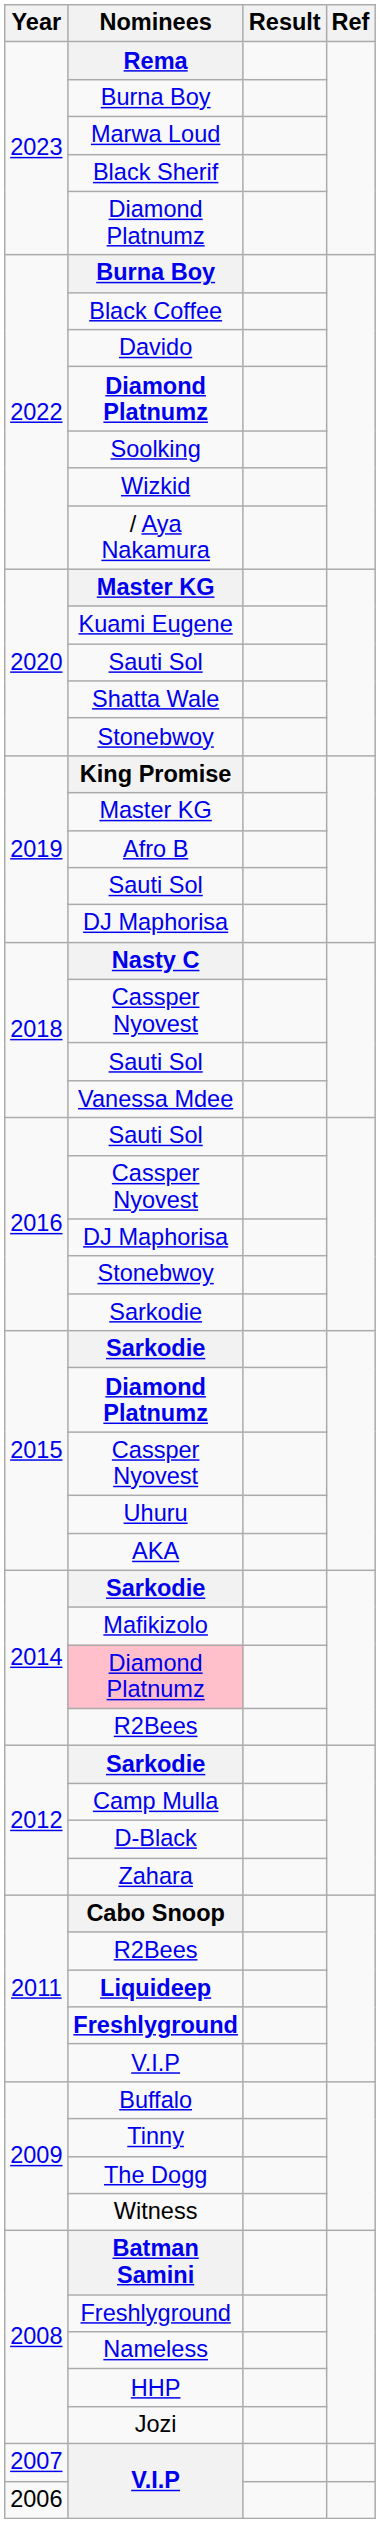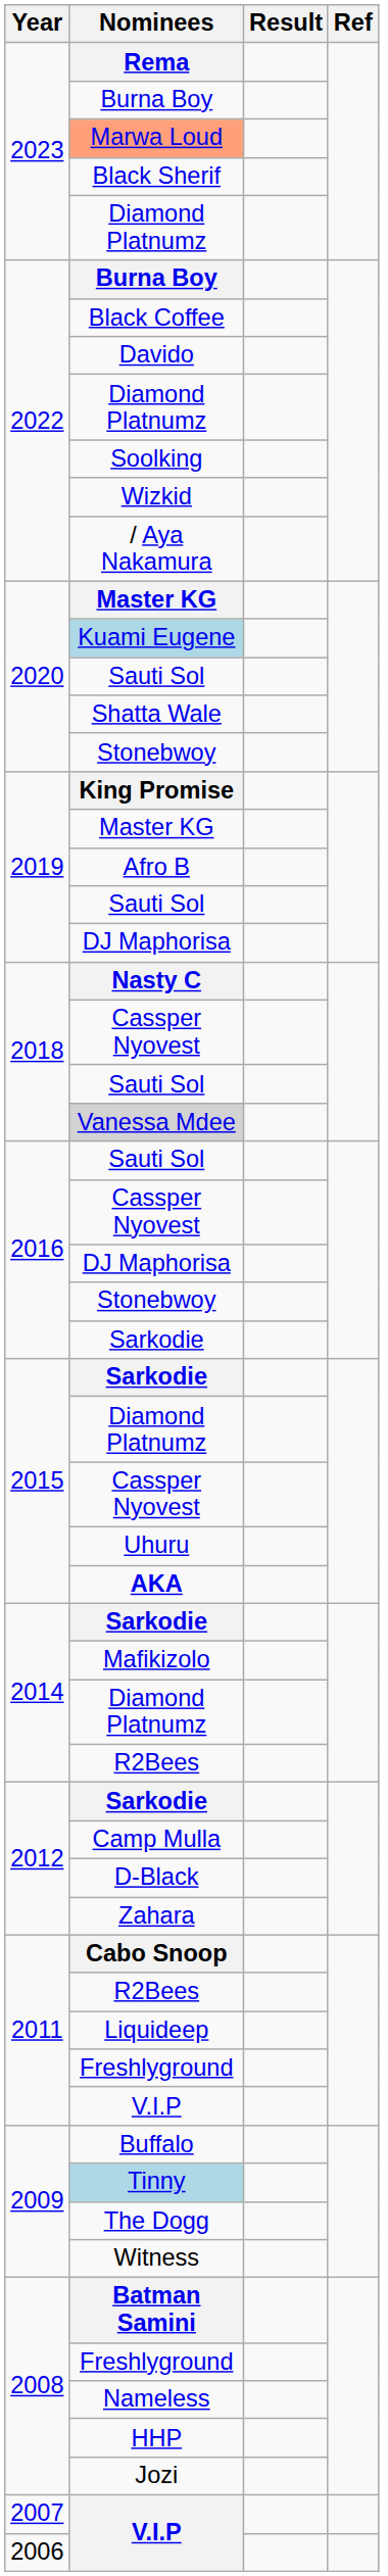Marwa Loud | Nominees: no background -> lightsalmon background
2022 / Diamond Platnumz | Nominees: bold -> normal
Kuami Eugene | Nominees: no background -> lightblue background
Vanessa Mdee | Nominees: no background -> lightgrey background
2015 / Diamond Platnumz | Nominees: bold -> normal
AKA | Nominees: normal -> bold
2014 / Diamond Platnumz | Nominees: pink background -> no background
Liquideep | Nominees: bold -> normal
2011 / Freshlyground | Nominees: bold -> normal
Tinny | Nominees: no background -> lightblue background
